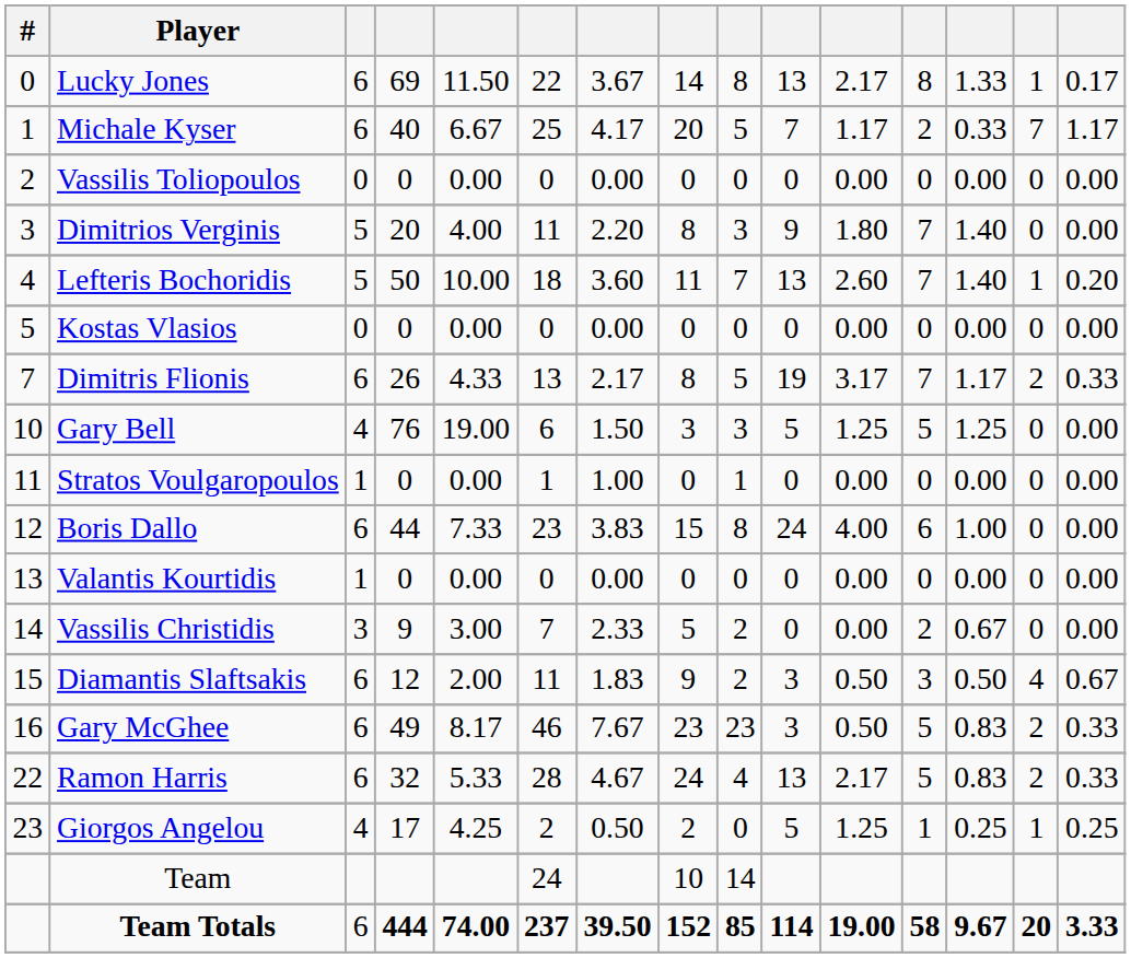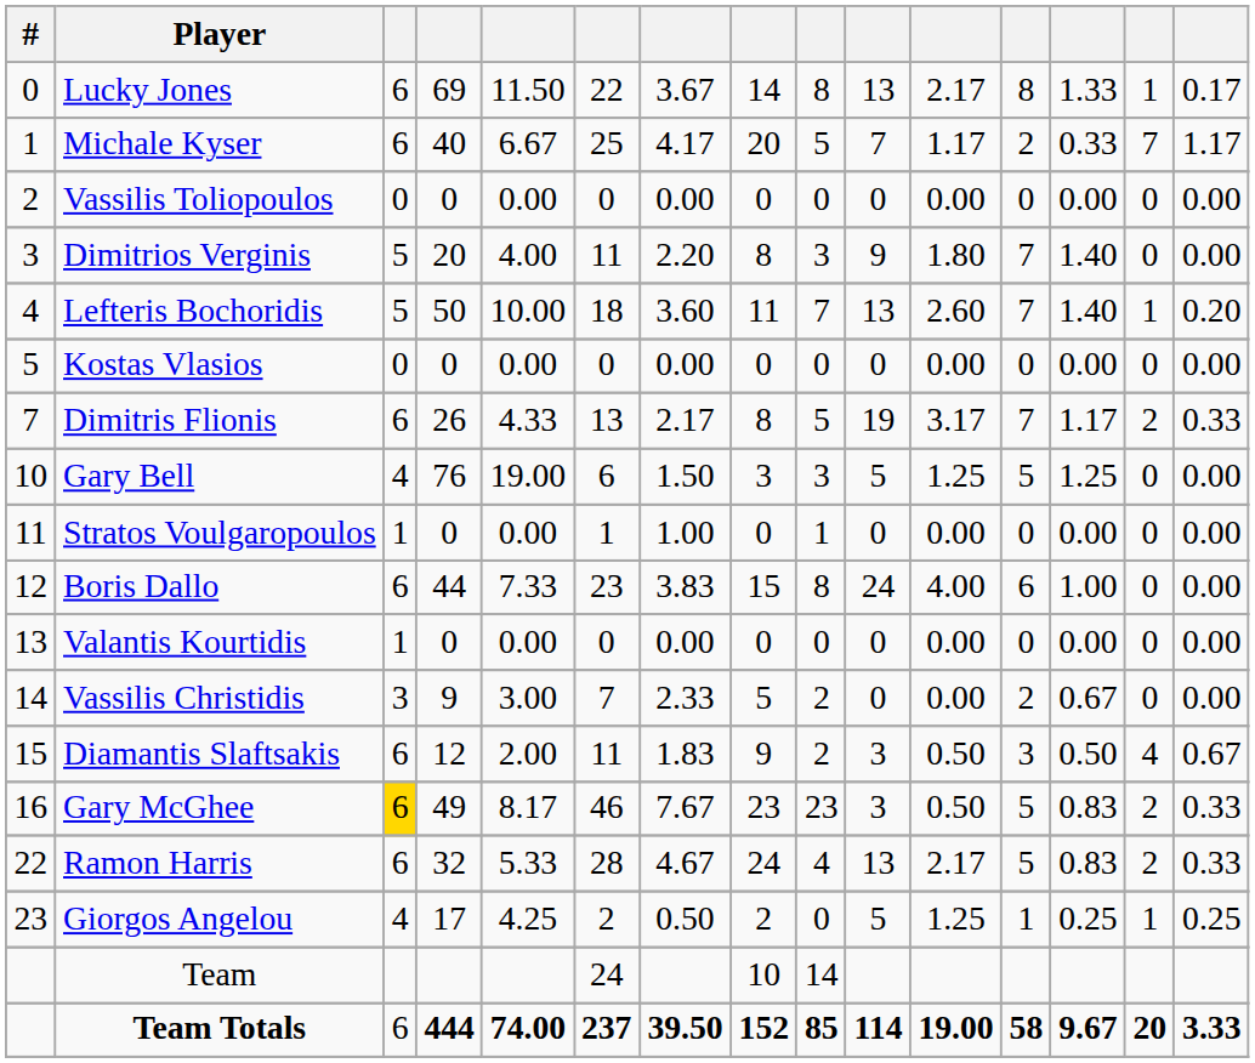Gary McGhee | column 3: no background -> gold background
